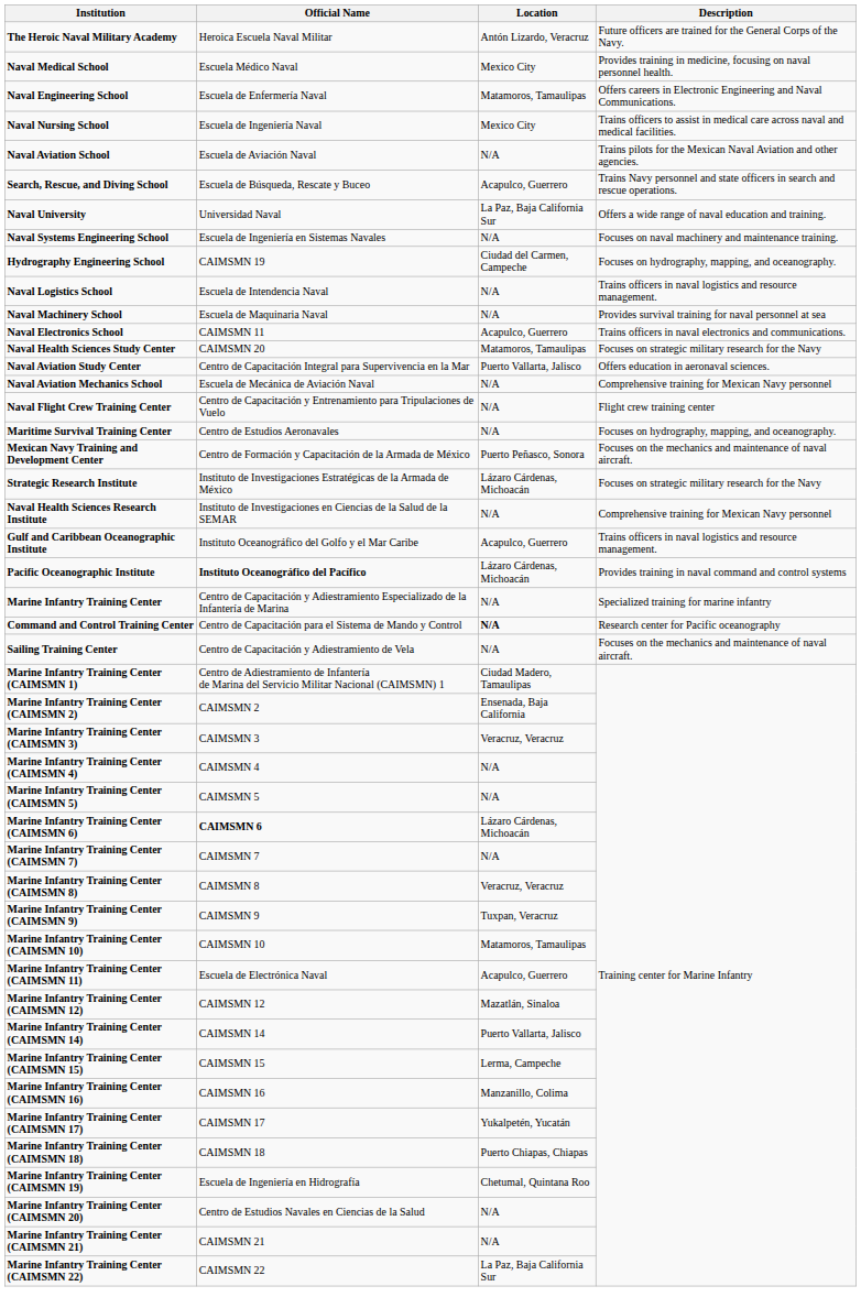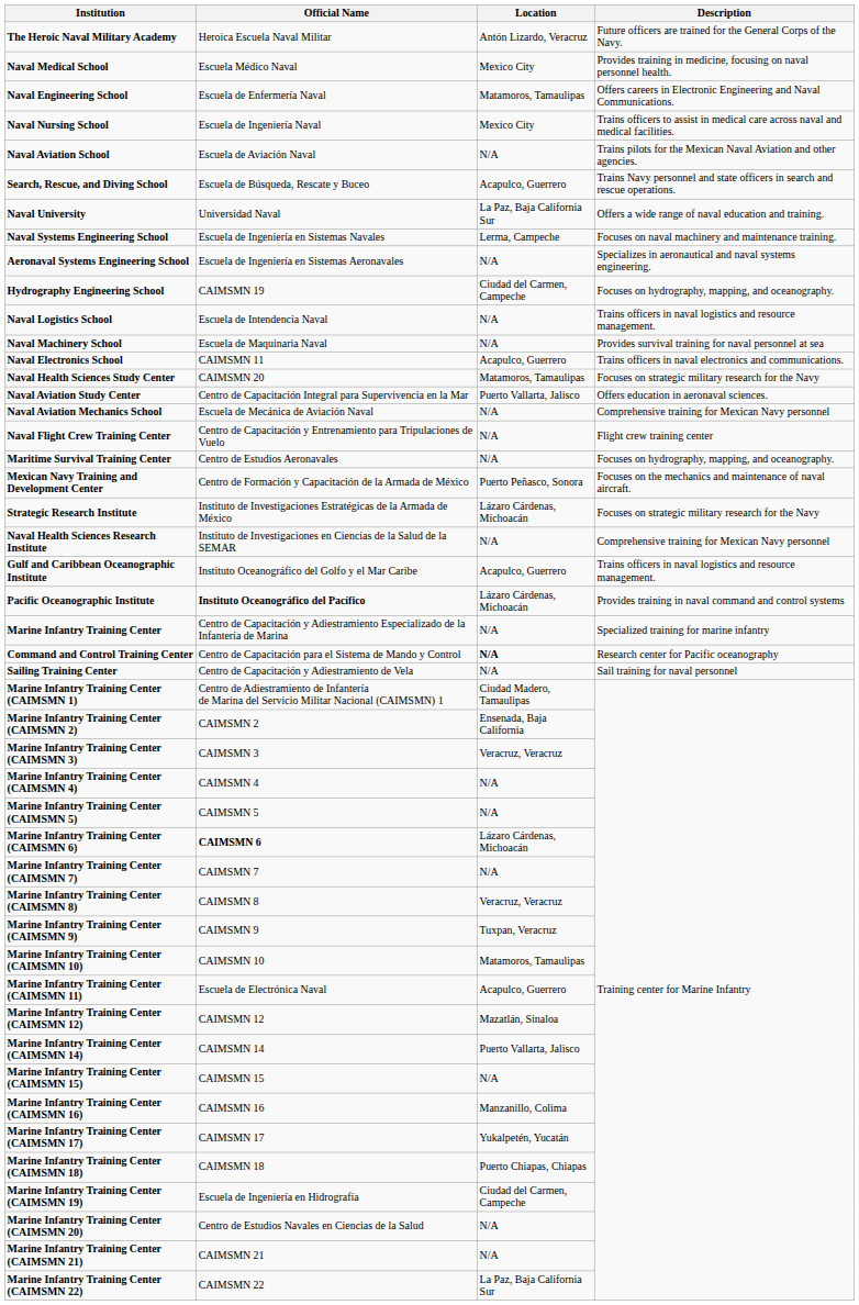Naval Systems Engineering School | Location: N/A -> Lerma, Campeche
+ row: Aeronaval Systems Engineering School | Escuela de Ingeniería en Sistemas Aeronavales | N/A | Specializes in aeronautical and naval systems engineering.
Sailing Training Center | Description: Focuses on the mechanics and maintenance of naval aircraft. -> Sail training for naval personnel
Marine Infantry Training Center (CAIMSMN 15) | Location: Lerma, Campeche -> N/A
Marine Infantry Training Center (CAIMSMN 19) | Location: Chetumal, Quintana Roo -> Ciudad del Carmen, Campeche
